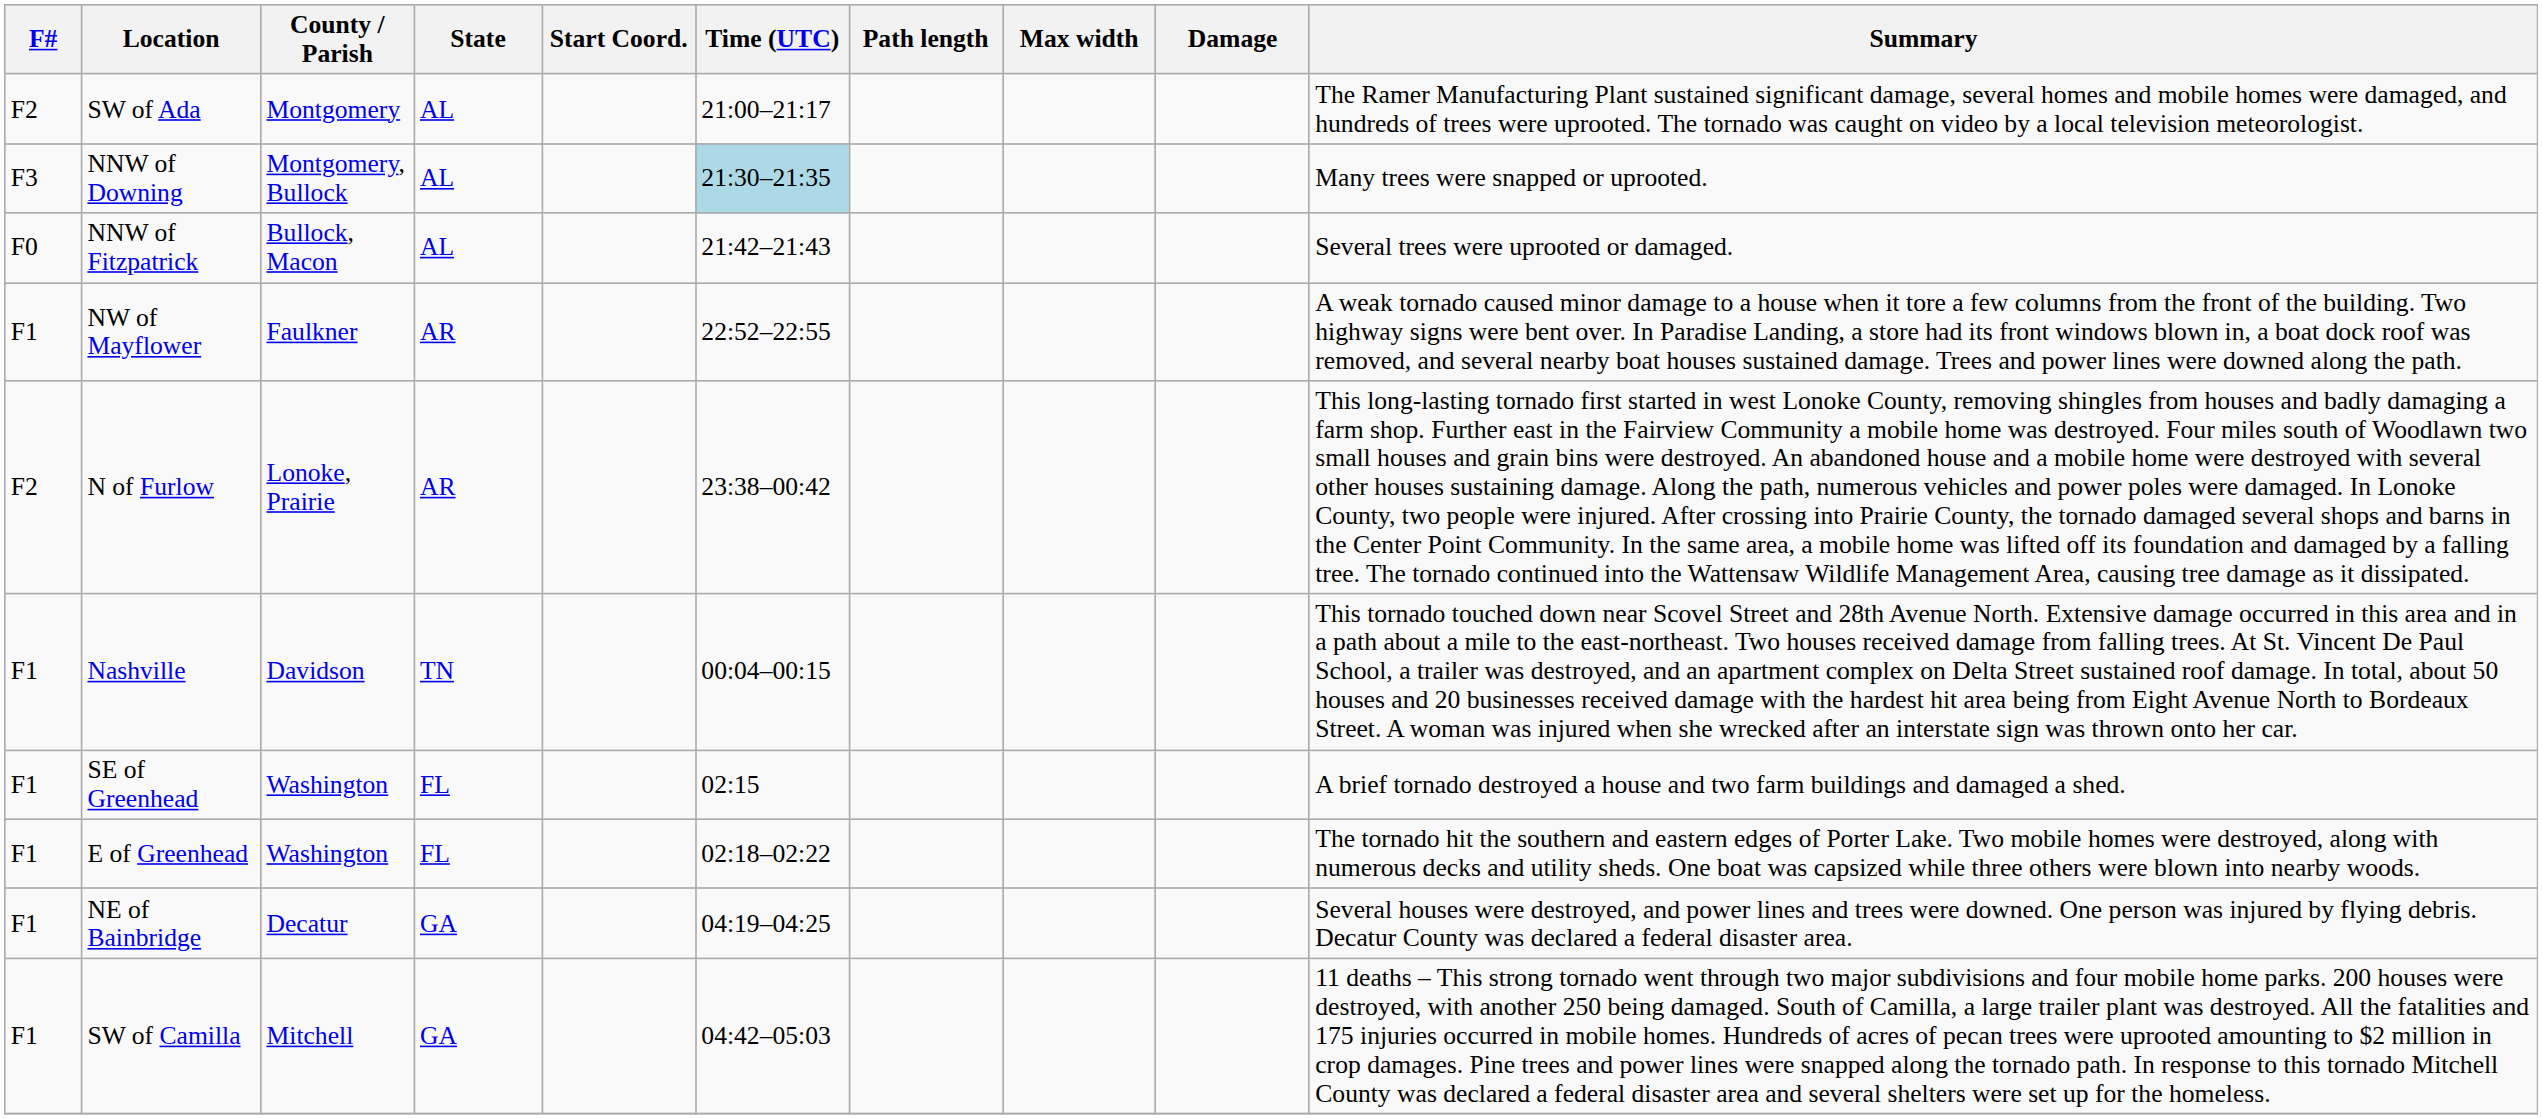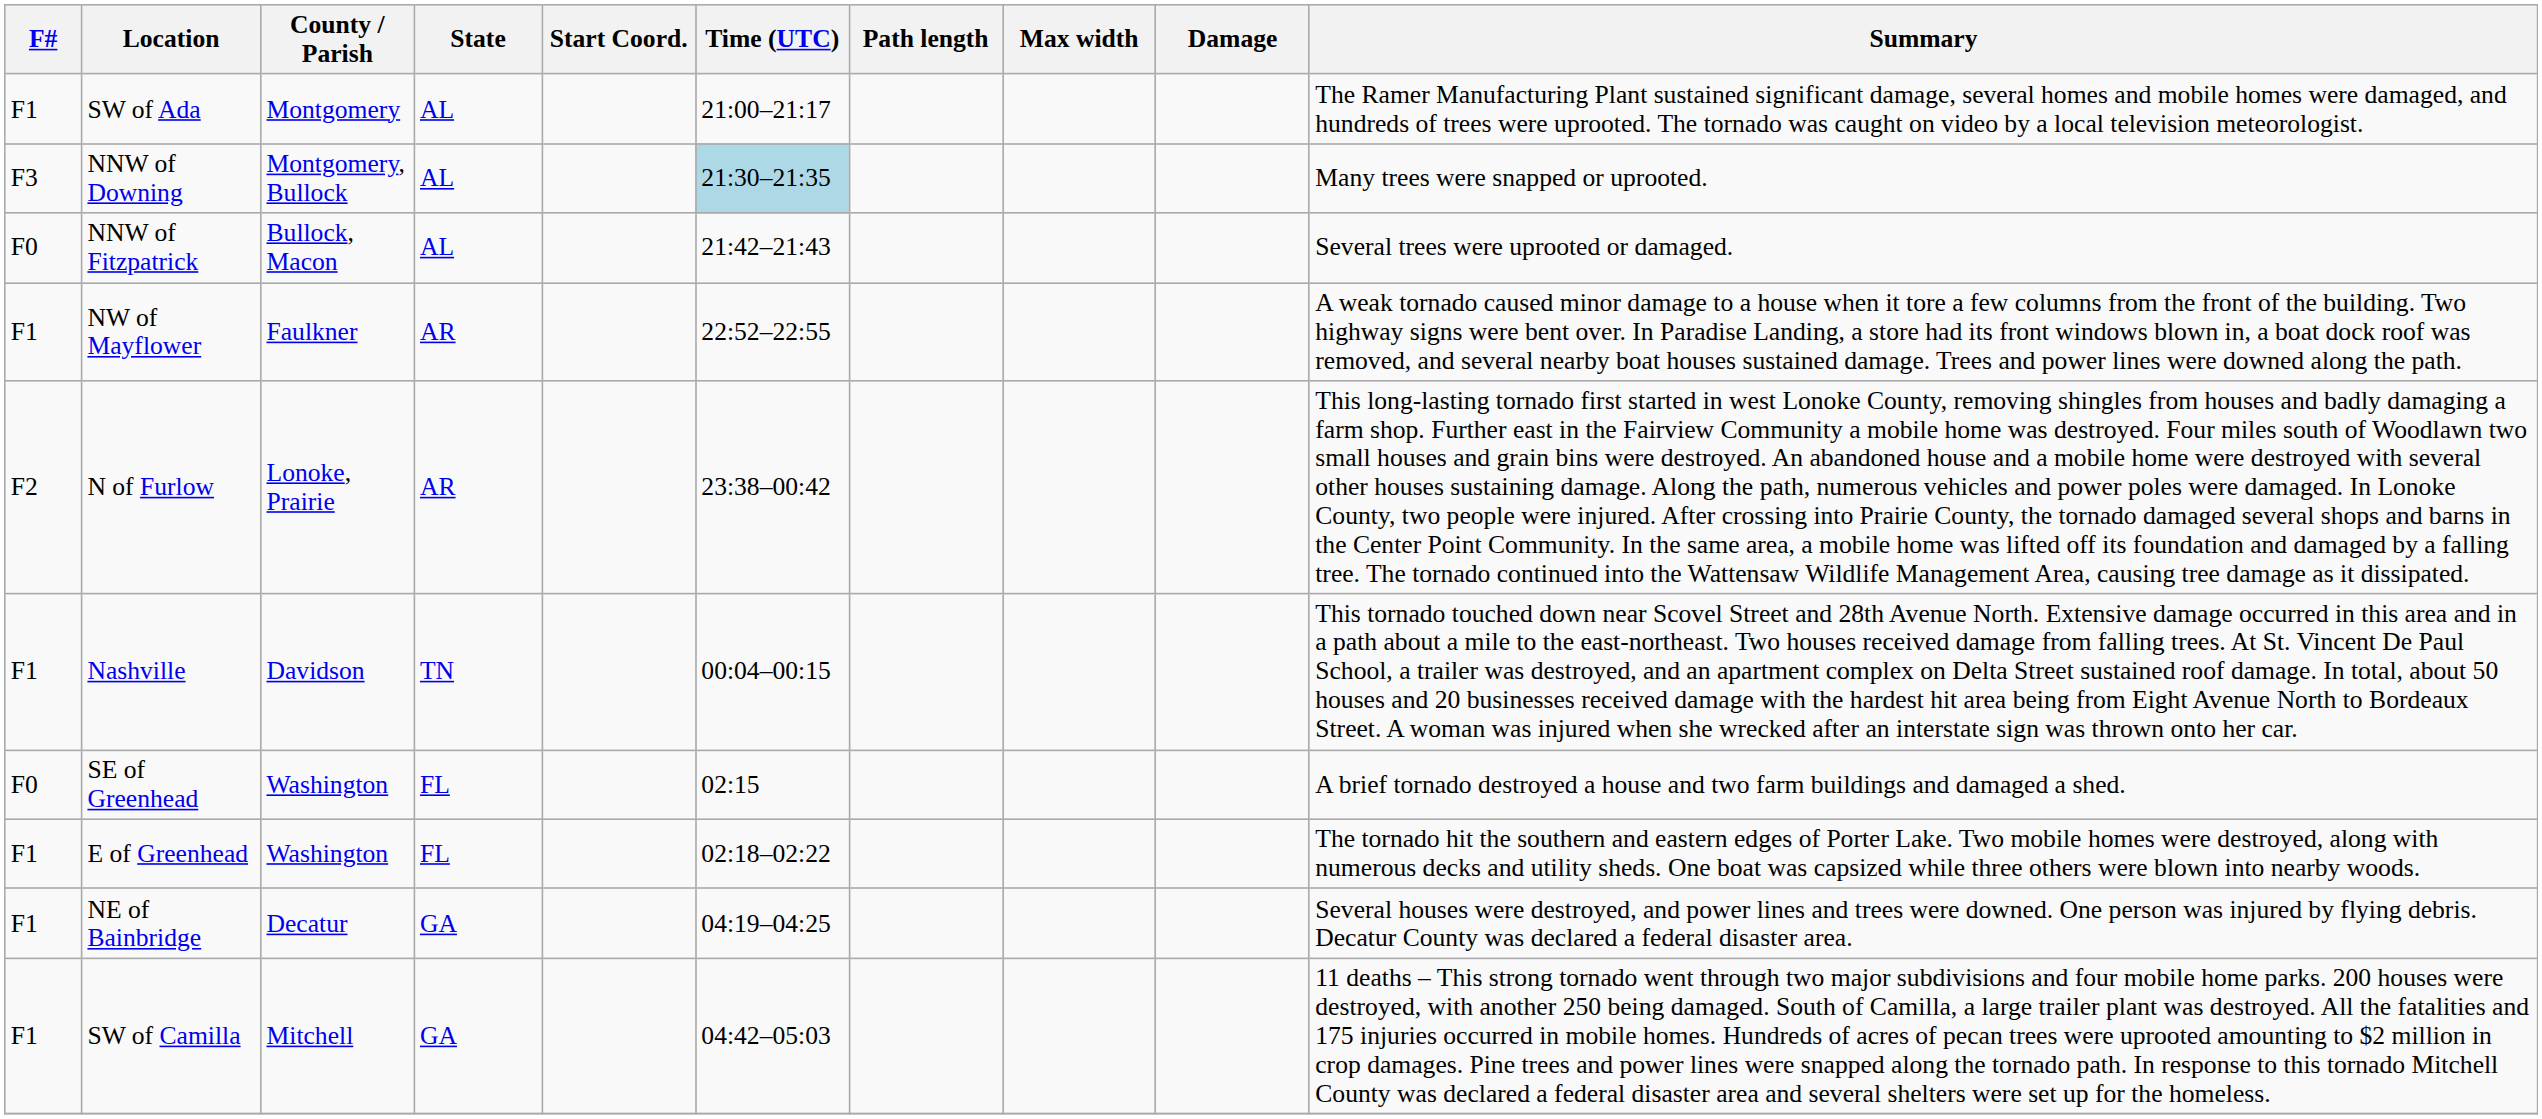SW of Ada | F#: F2 -> F1
SE of Greenhead | F#: F1 -> F0
